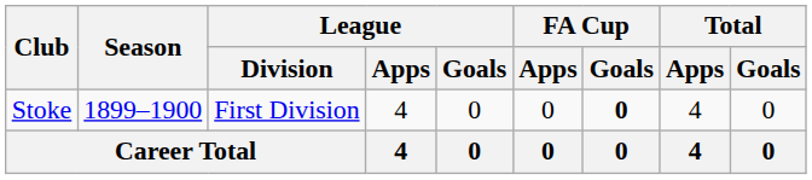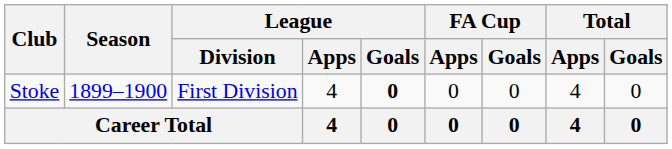Stoke | League / Goals: normal -> bold
Stoke | FA Cup / Goals: bold -> normal
